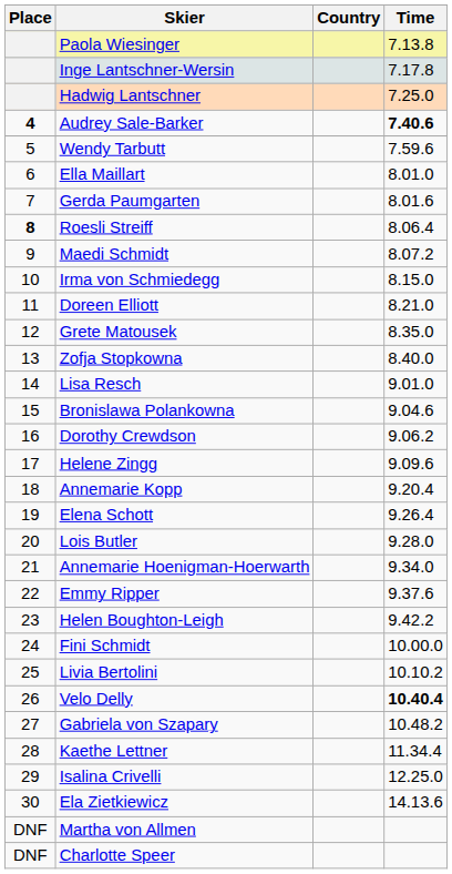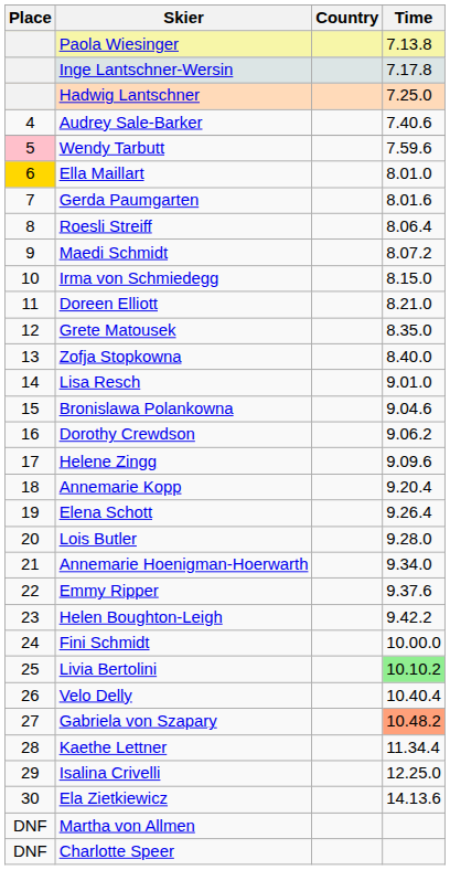Audrey Sale-Barker | Place: bold -> normal
Audrey Sale-Barker | Time: bold -> normal
Wendy Tarbutt | Place: no background -> pink background
Ella Maillart | Place: no background -> gold background
Roesli Streiff | Place: bold -> normal
Livia Bertolini | Time: no background -> lightgreen background
Velo Delly | Time: bold -> normal
Gabriela von Szapary | Time: no background -> lightsalmon background
